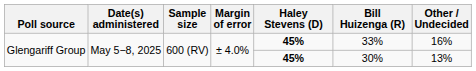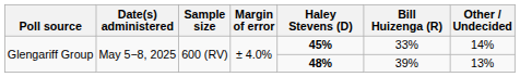row 2 | Other / Undecided: 16% -> 14%
row 3 | Haley Stevens (D): 45% -> 48%
row 3 | Bill Huizenga (R): 30% -> 39%
